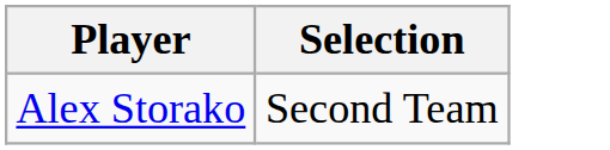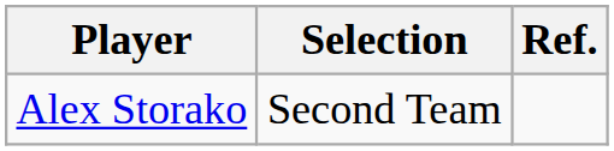+ column: Ref.
